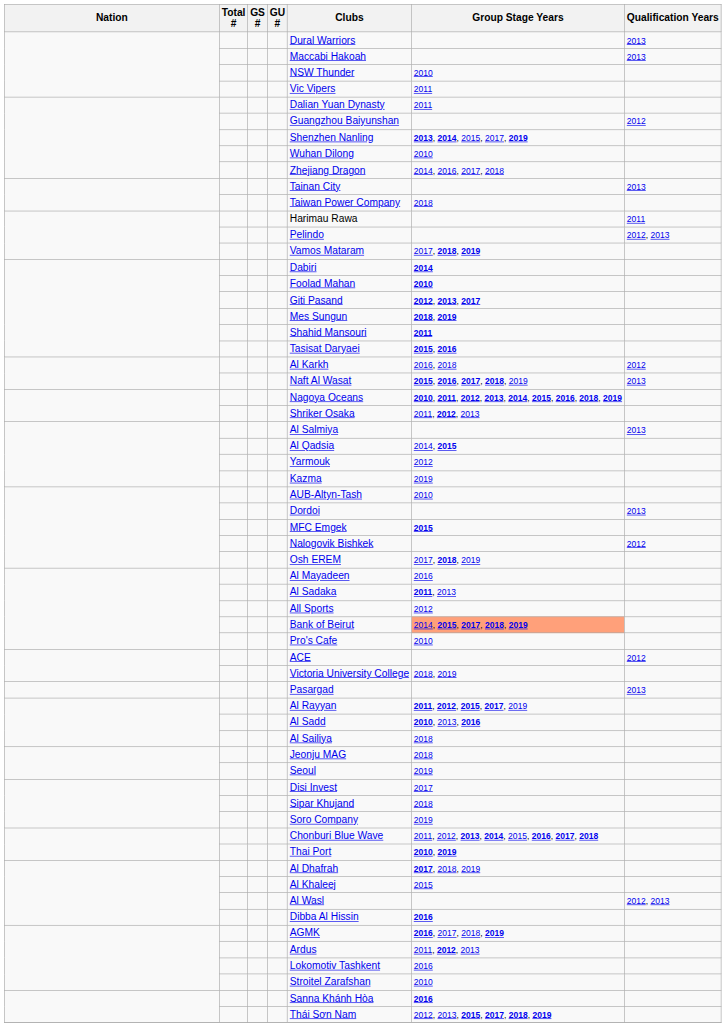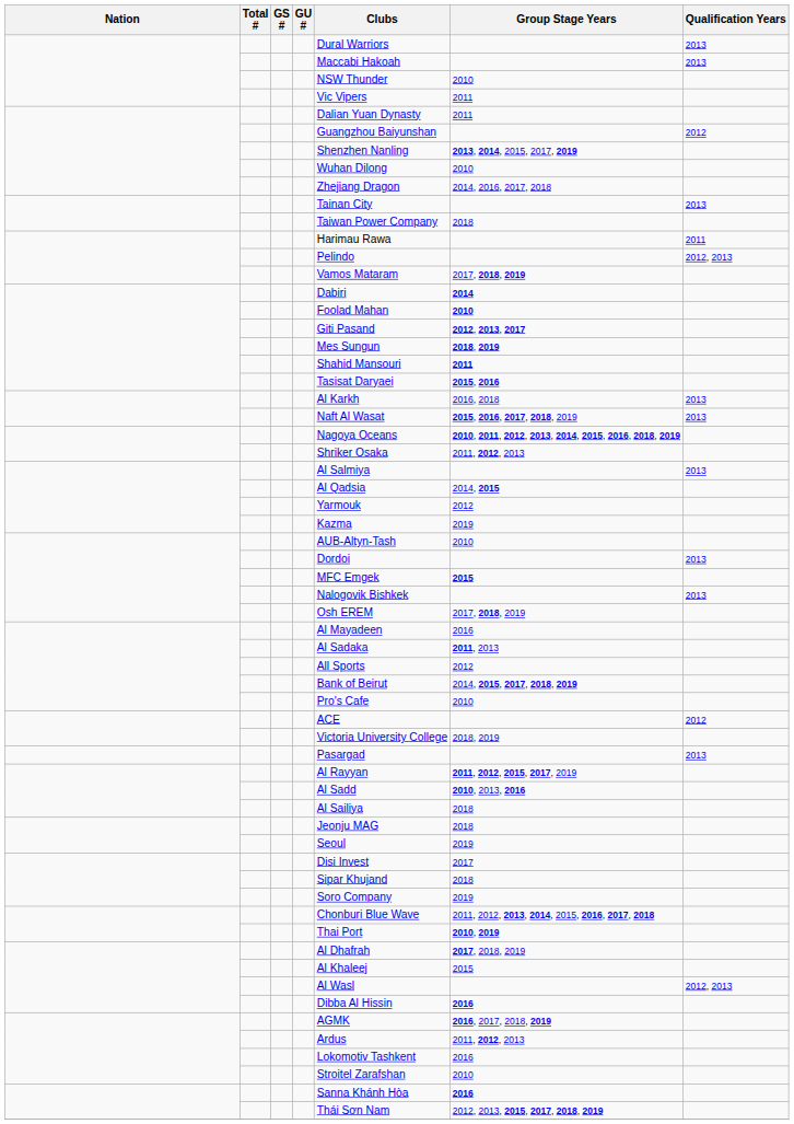row 22 | Qualification Years: 2012 -> 2013
row 33 | Qualification Years: 2012 -> 2013
row 38 | Group Stage Years: lightsalmon background -> no background
